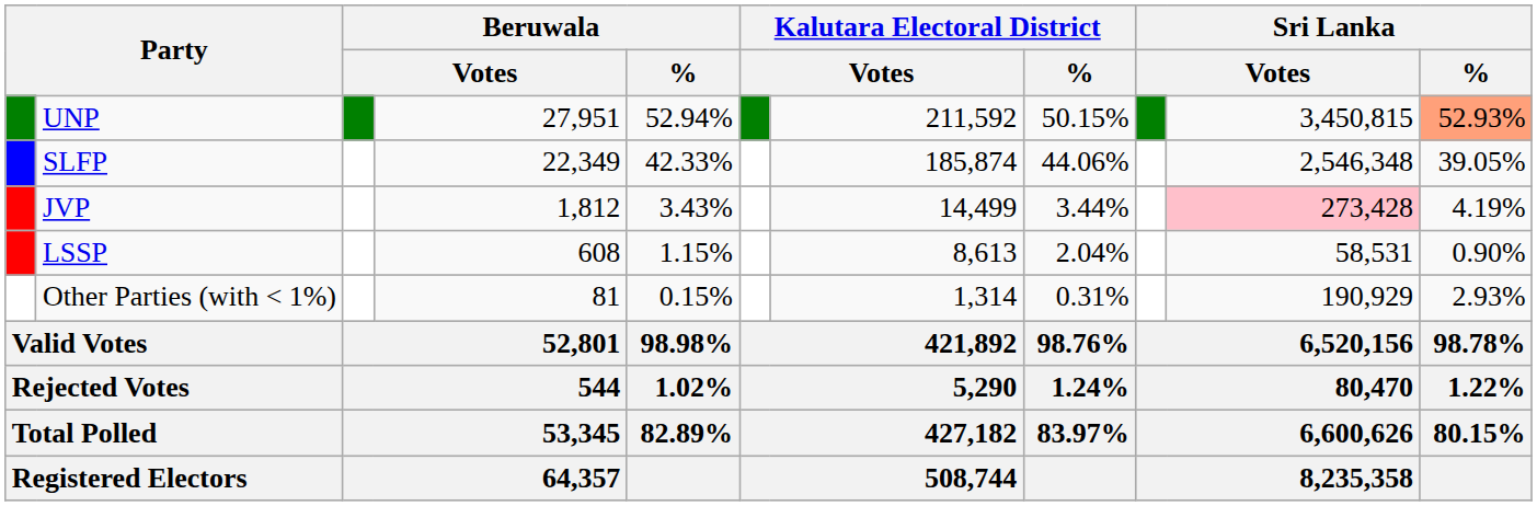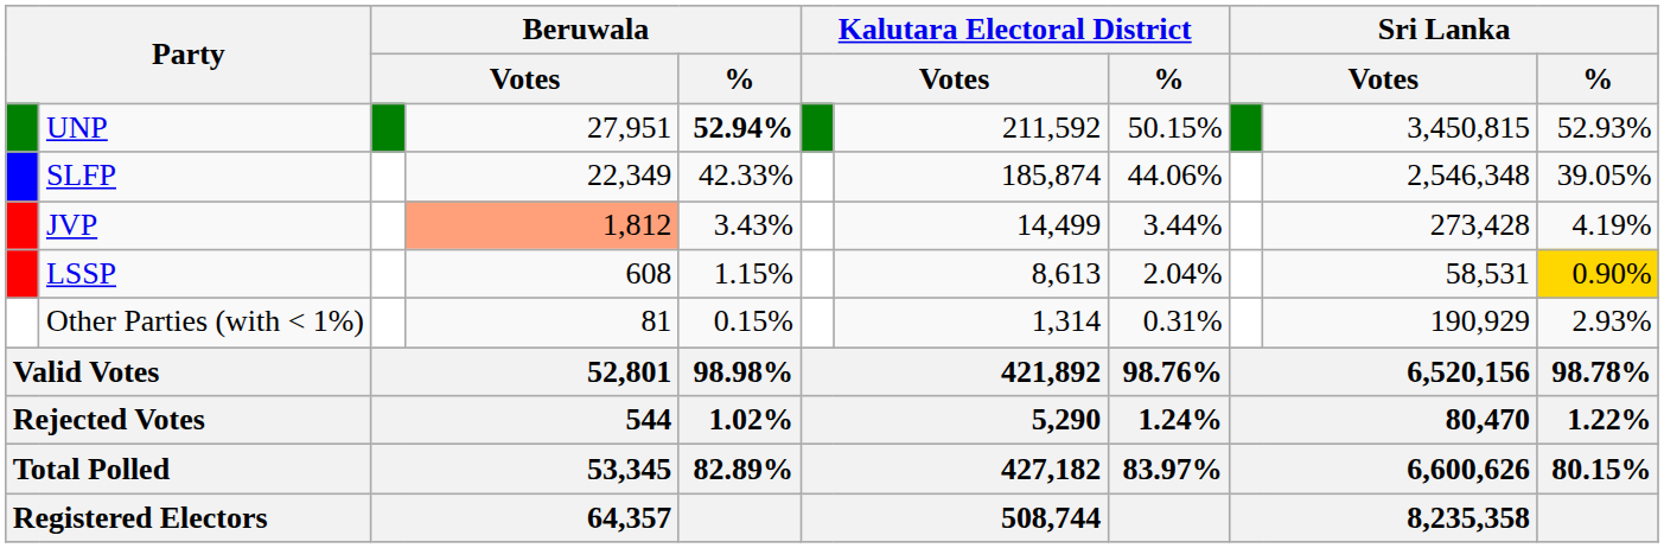UNP | Beruwala / %: normal -> bold
UNP | Sri Lanka / %: lightsalmon background -> no background
JVP | column 4: no background -> lightsalmon background
JVP | column 10: pink background -> no background
LSSP | Sri Lanka / %: no background -> gold background
